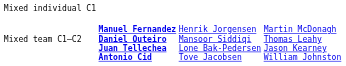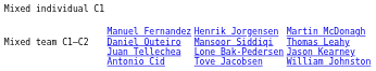Mixed team C1–C2 | column 2: bold -> normal
